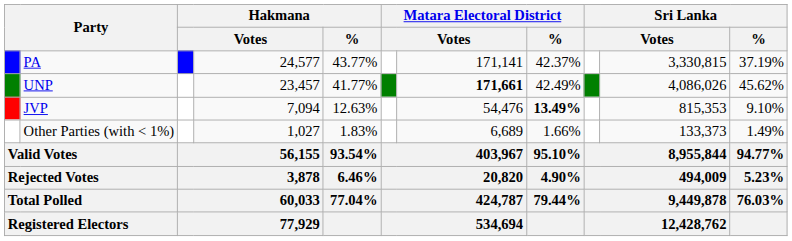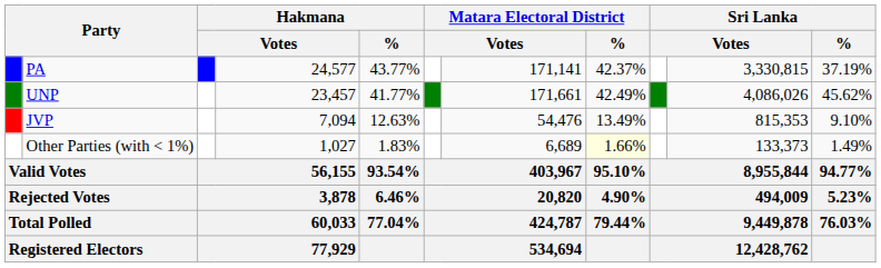UNP | column 7: bold -> normal
JVP | Matara Electoral District / %: bold -> normal
Other Parties (with < 1%) | Matara Electoral District / %: no background -> lightyellow background
